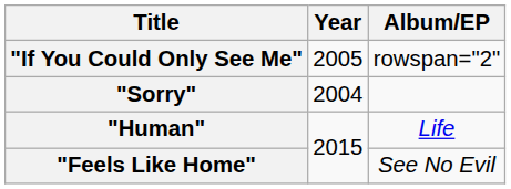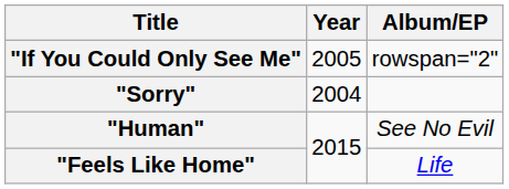"Human" | Album/EP: Life -> See No Evil
"Feels Like Home" | Album/EP: See No Evil -> Life
